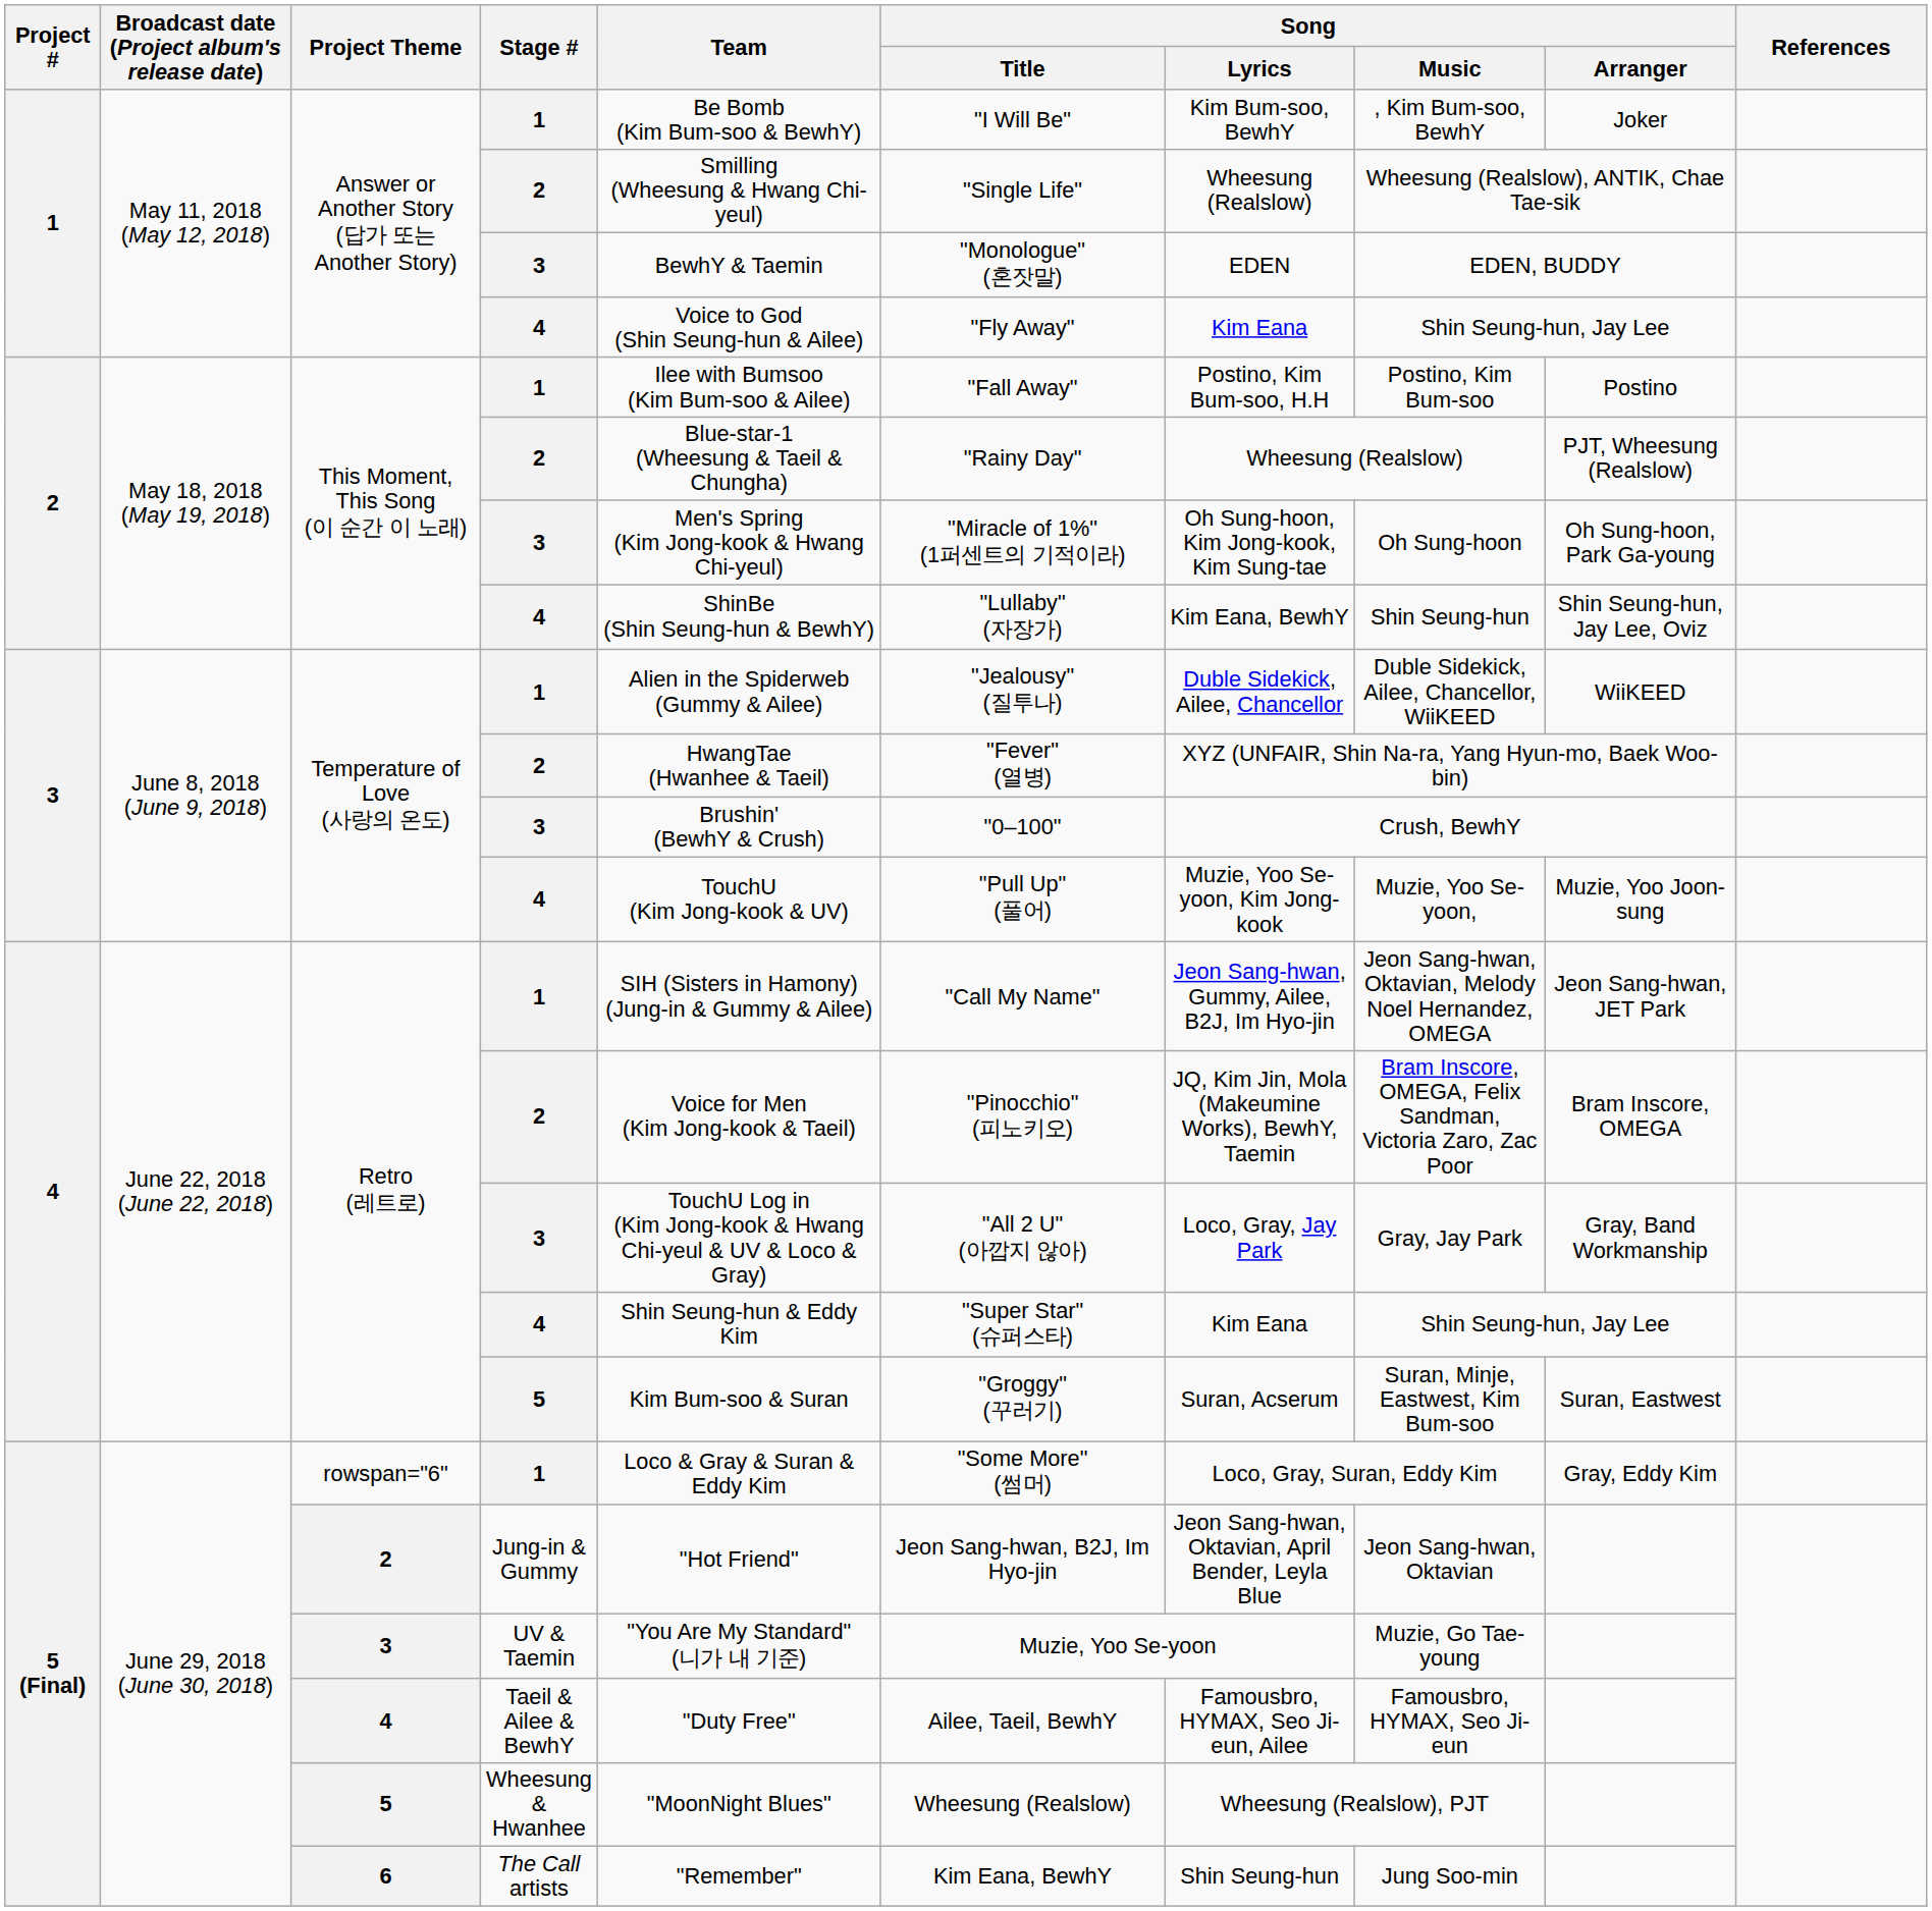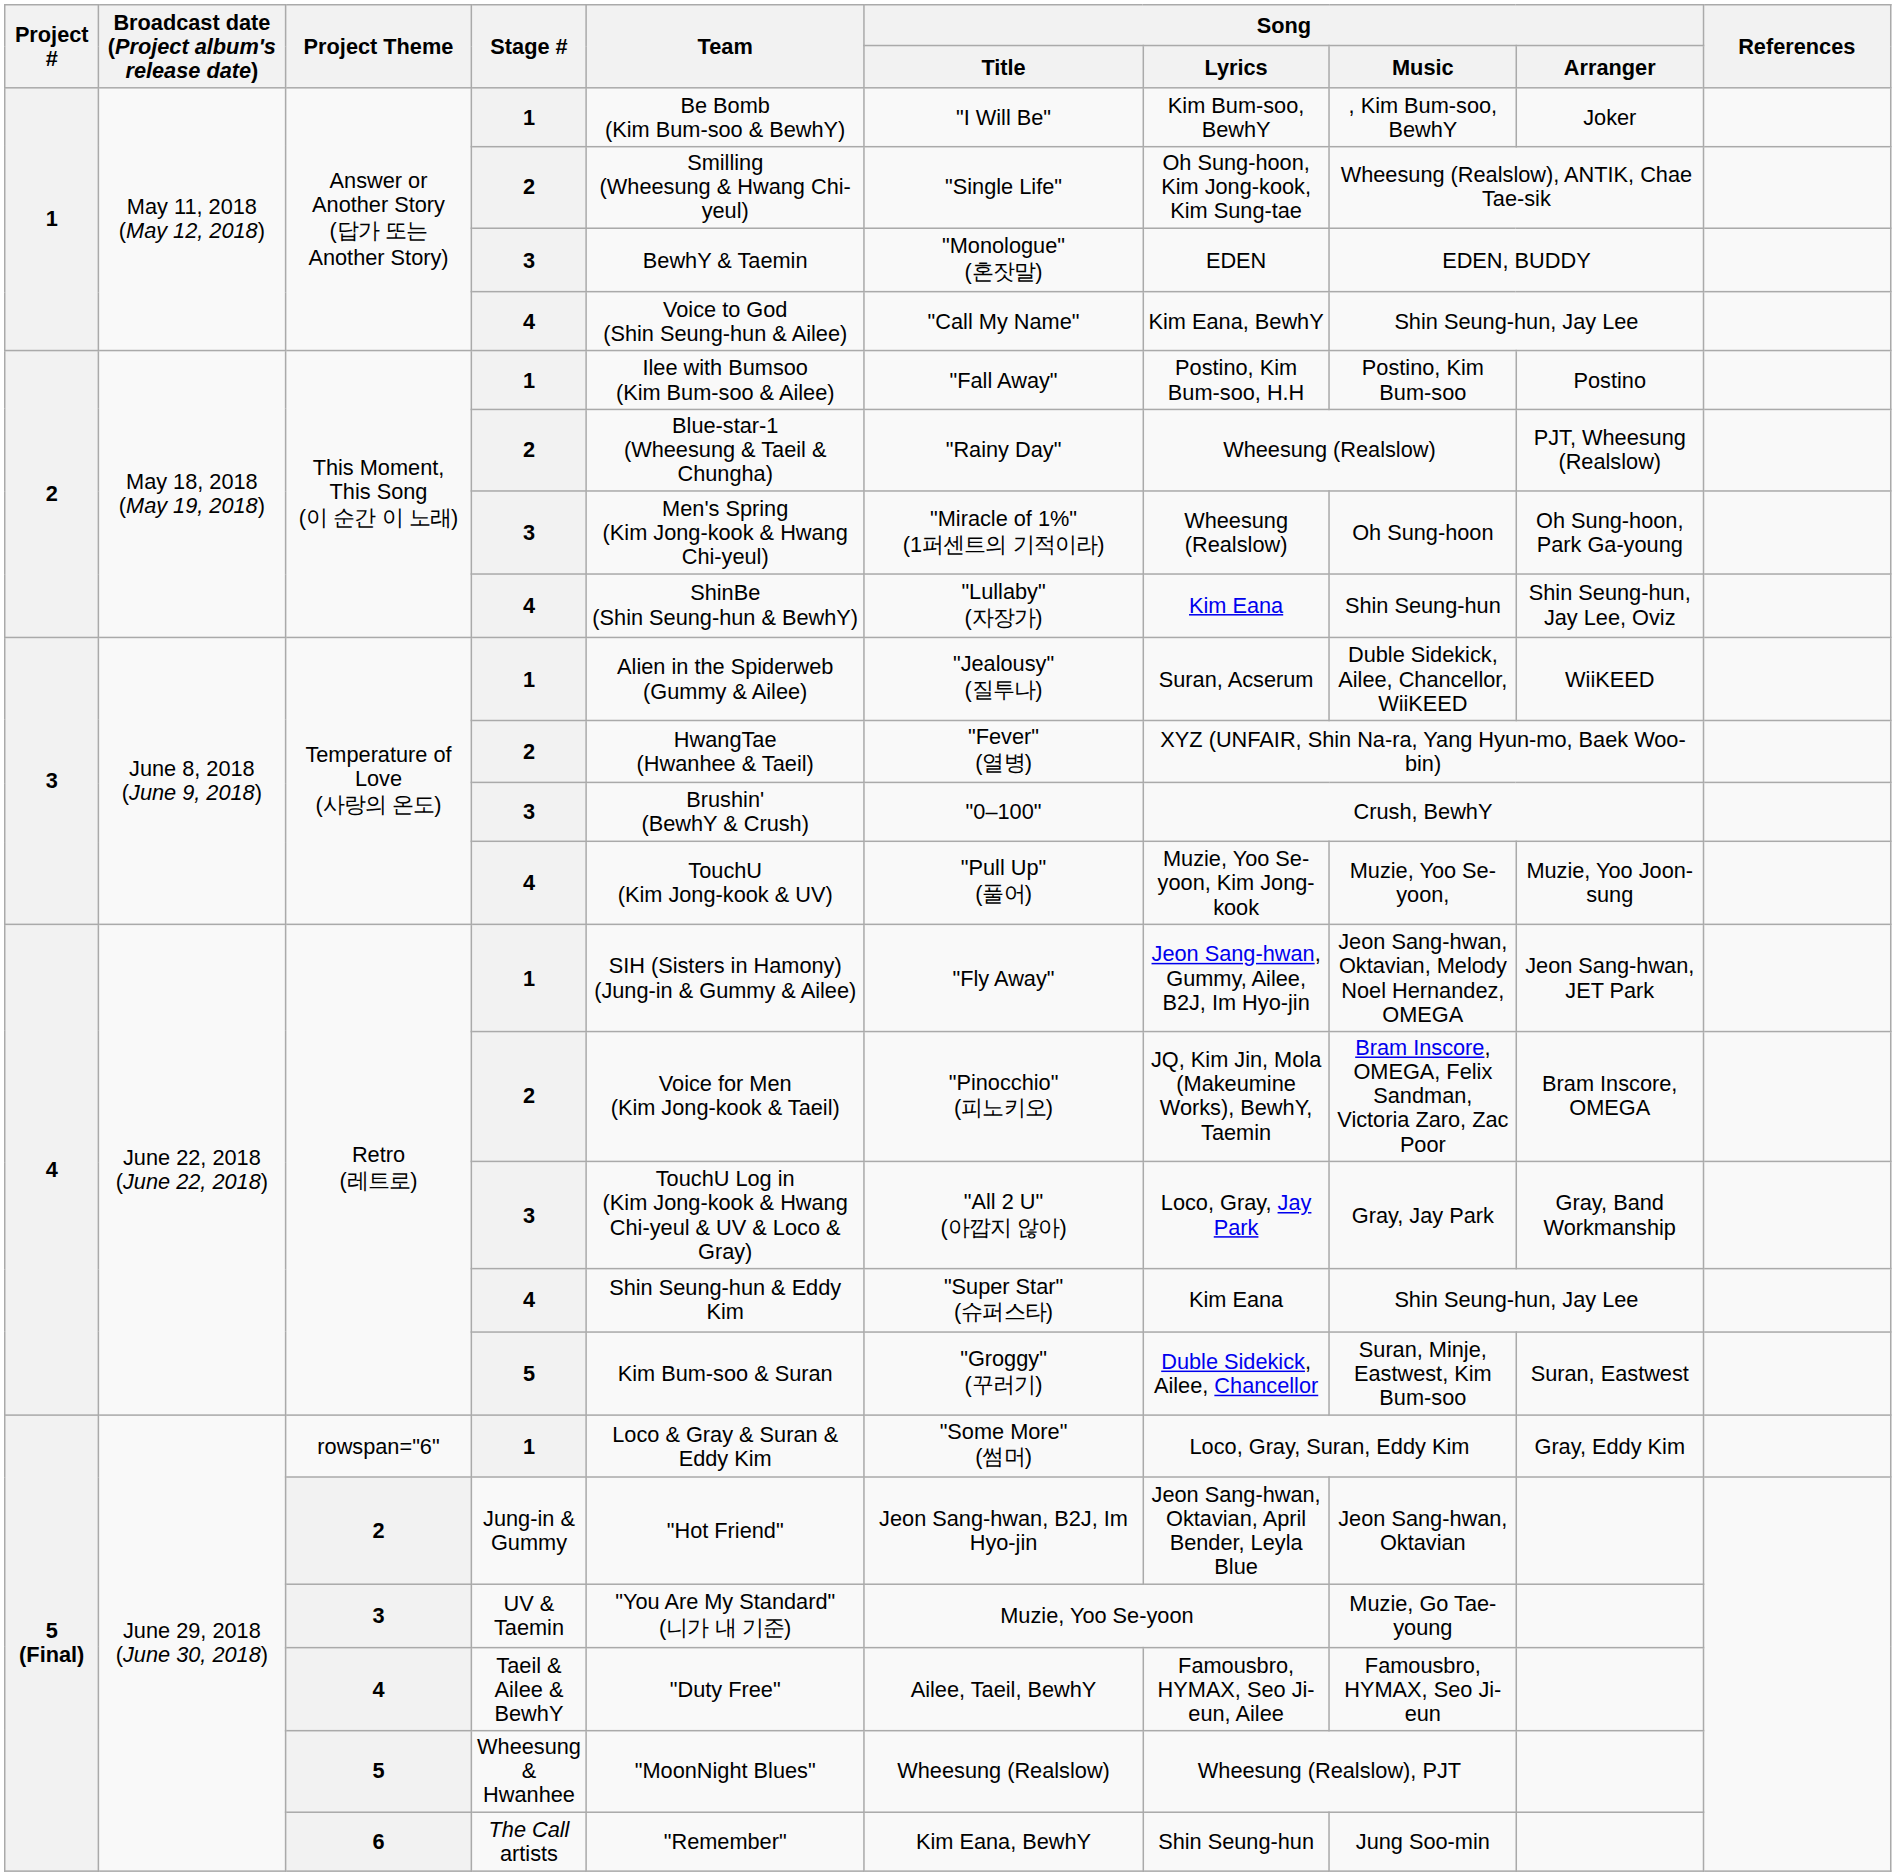Answer or Another Story (답가 또는 Another Story) / 2 | Song / Lyrics: Wheesung (Realslow) -> Oh Sung-hoon, Kim Jong-kook, Kim Sung-tae
Answer or Another Story (답가 또는 Another Story) / 4 | Song / Title: "Fly Away" -> "Call My Name"
Answer or Another Story (답가 또는 Another Story) / 4 | Song / Lyrics: Kim Eana -> Kim Eana, BewhY
This Moment, This Song (이 순간 이 노래) / 3 | Song / Lyrics: Oh Sung-hoon, Kim Jong-kook, Kim Sung-tae -> Wheesung (Realslow)
This Moment, This Song (이 순간 이 노래) / 4 | Song / Lyrics: Kim Eana, BewhY -> Kim Eana
Temperature of Love (사랑의 온도) / 1 | Song / Lyrics: Duble Sidekick, Ailee, Chancellor -> Suran, Acserum
Retro (레트로) / 1 | Song / Title: "Call My Name" -> "Fly Away"
Retro (레트로) / 5 | Song / Lyrics: Suran, Acserum -> Duble Sidekick, Ailee, Chancellor
